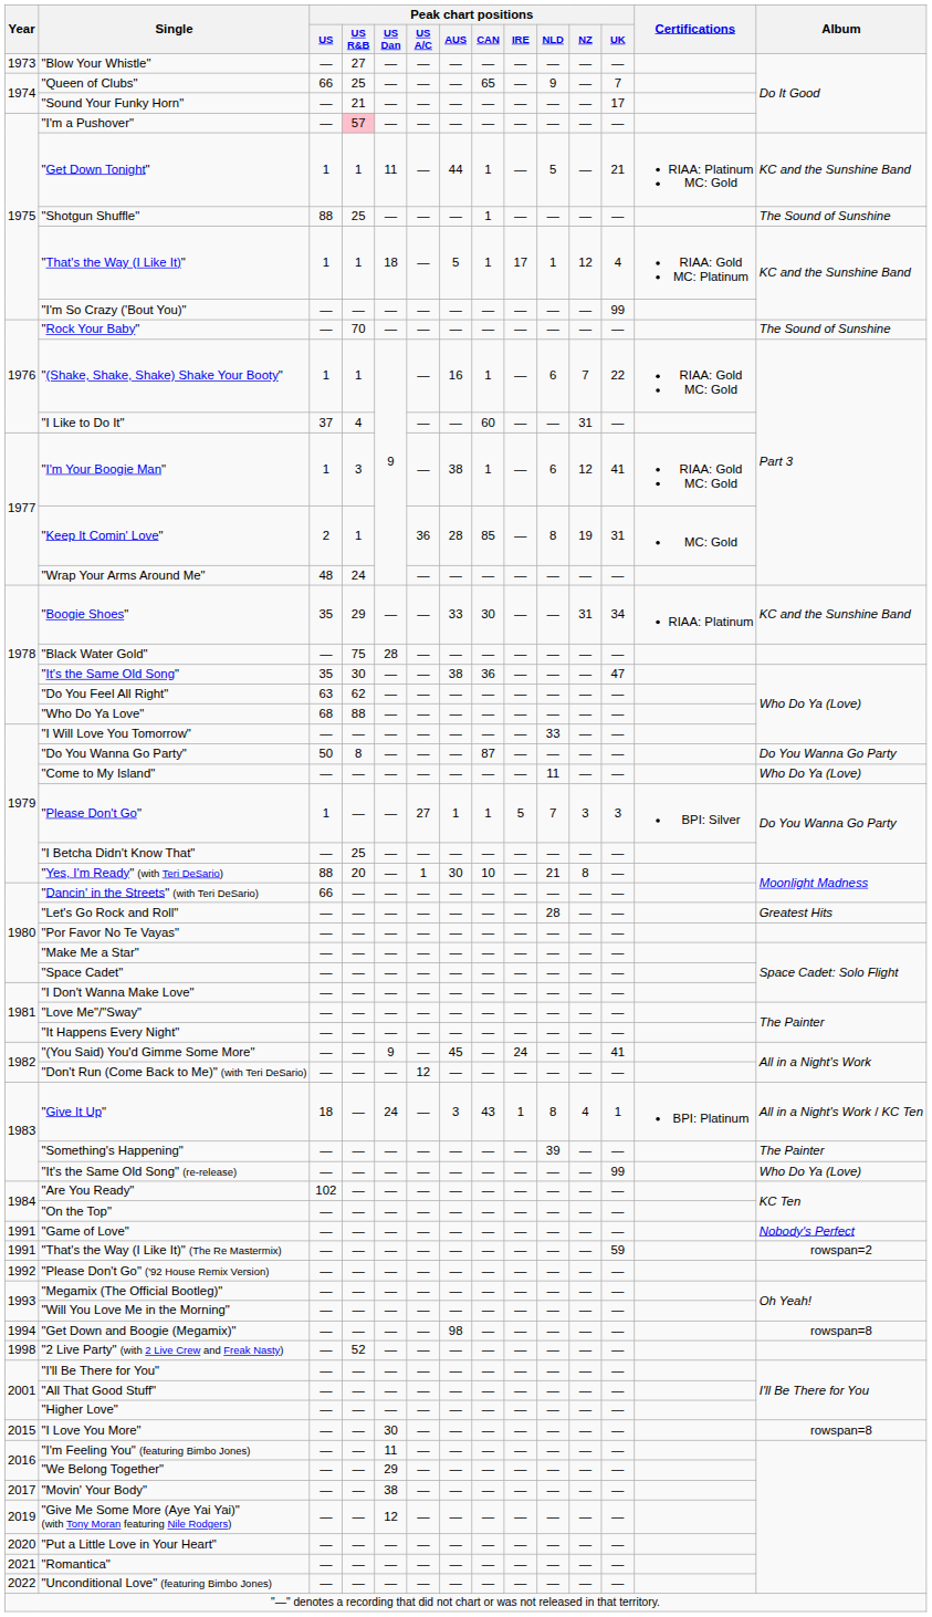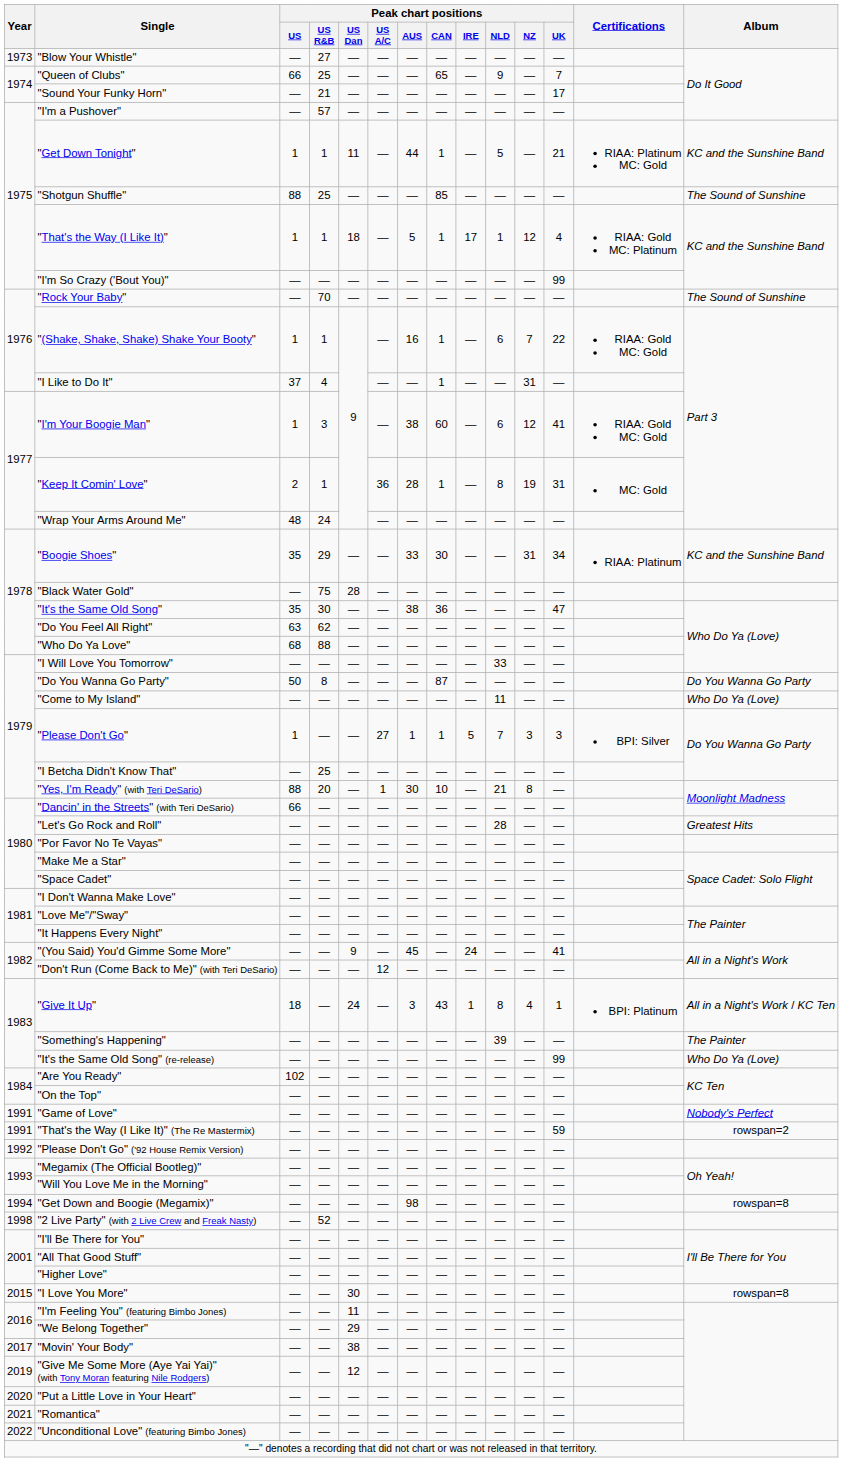"I'm a Pushover" | Peak chart positions / US R&B: pink background -> no background
"Shotgun Shuffle" | Peak chart positions / CAN: 1 -> 85
"I Like to Do It" | Peak chart positions / CAN: 60 -> 1
"I'm Your Boogie Man" | Peak chart positions / CAN: 1 -> 60
"Keep It Comin' Love" | Peak chart positions / CAN: 85 -> 1
